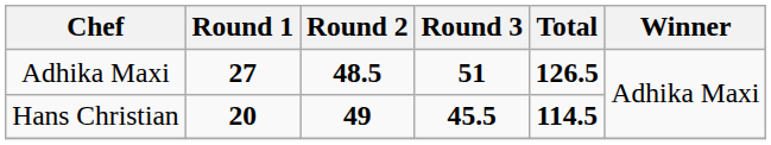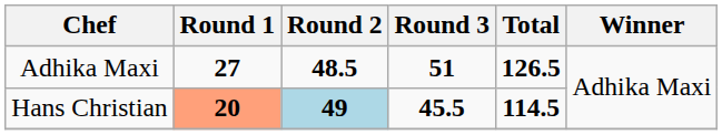Hans Christian | Round 1: no background -> lightsalmon background
Hans Christian | Round 2: no background -> lightblue background
